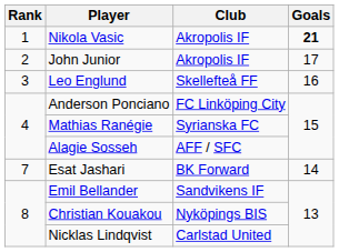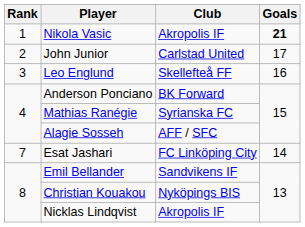John Junior | Club: Akropolis IF -> Carlstad United
Anderson Ponciano | Club: FC Linköping City -> BK Forward
Esat Jashari | Club: BK Forward -> FC Linköping City
Nicklas Lindqvist | Club: Carlstad United -> Akropolis IF
